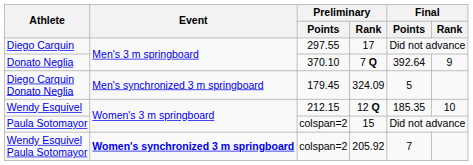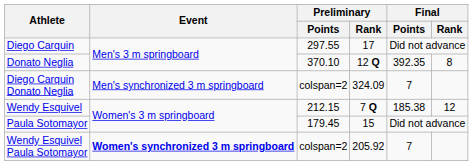Donato Neglia | Preliminary / Rank: 7 Q -> 12 Q
Donato Neglia | Final / Points: 392.64 -> 392.35
Donato Neglia | Final / Rank: 9 -> 8
Diego Carquin Donato Neglia | Preliminary / Points: 179.45 -> colspan=2
Diego Carquin Donato Neglia | Final / Points: 5 -> 7
Wendy Esquivel | Preliminary / Rank: 12 Q -> 7 Q
Wendy Esquivel | Final / Points: 185.35 -> 185.38
Wendy Esquivel | Final / Rank: 10 -> 12
Paula Sotomayor | Preliminary / Points: colspan=2 -> 179.45
